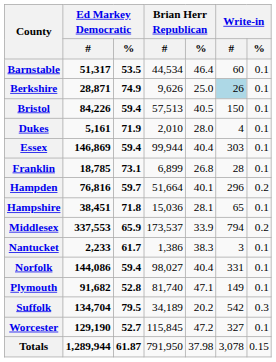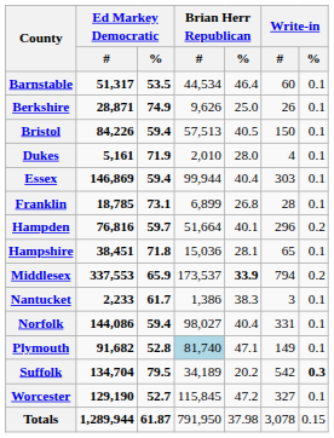Berkshire | Write-in / #: lightblue background -> no background
Middlesex | Brian Herr Republican / %: normal -> bold
Plymouth | Brian Herr Republican / #: no background -> lightblue background
Suffolk | Write-in / %: normal -> bold
